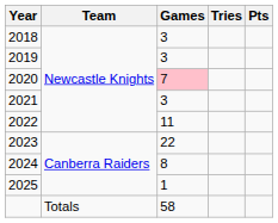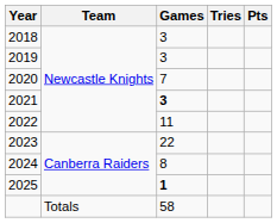2020 | Games: pink background -> no background
2021 | Games: normal -> bold
2025 | Games: normal -> bold
